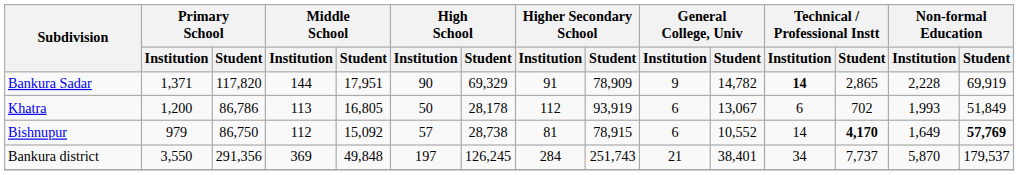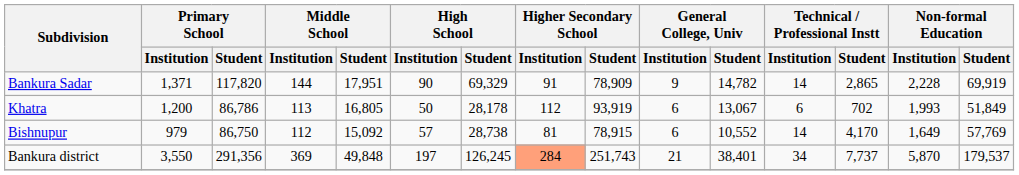Bankura Sadar | Technical / Professional Instt / Institution: bold -> normal
Bishnupur | Technical / Professional Instt / Student: bold -> normal
Bishnupur | Non-formal Education / Student: bold -> normal
Bankura district | Higher Secondary School / Institution: no background -> lightsalmon background
